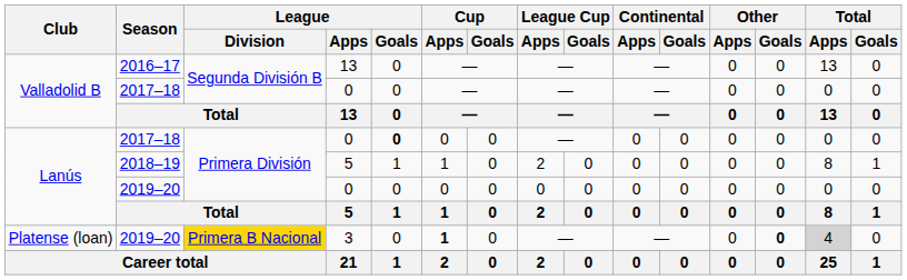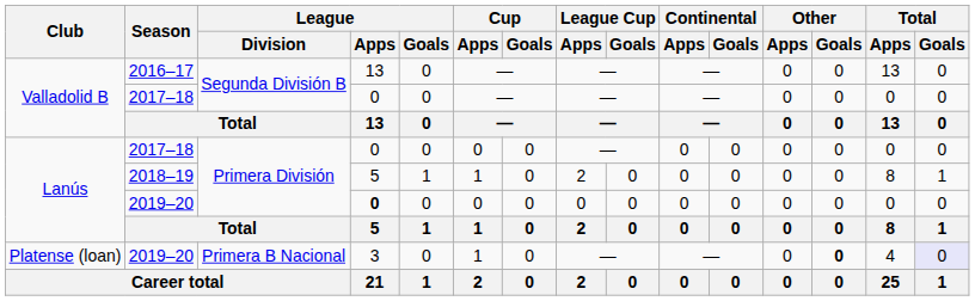Lanús / 2017–18 | League / Goals: bold -> normal
Lanús / 2019–20 | League / Apps: normal -> bold
Platense (loan) / 2019–20 | League / Division: gold background -> no background
Platense (loan) / 2019–20 | Cup / Apps: bold -> normal
Platense (loan) / 2019–20 | Total / Apps: lightgrey background -> no background
Platense (loan) / 2019–20 | Total / Goals: no background -> lavender background
